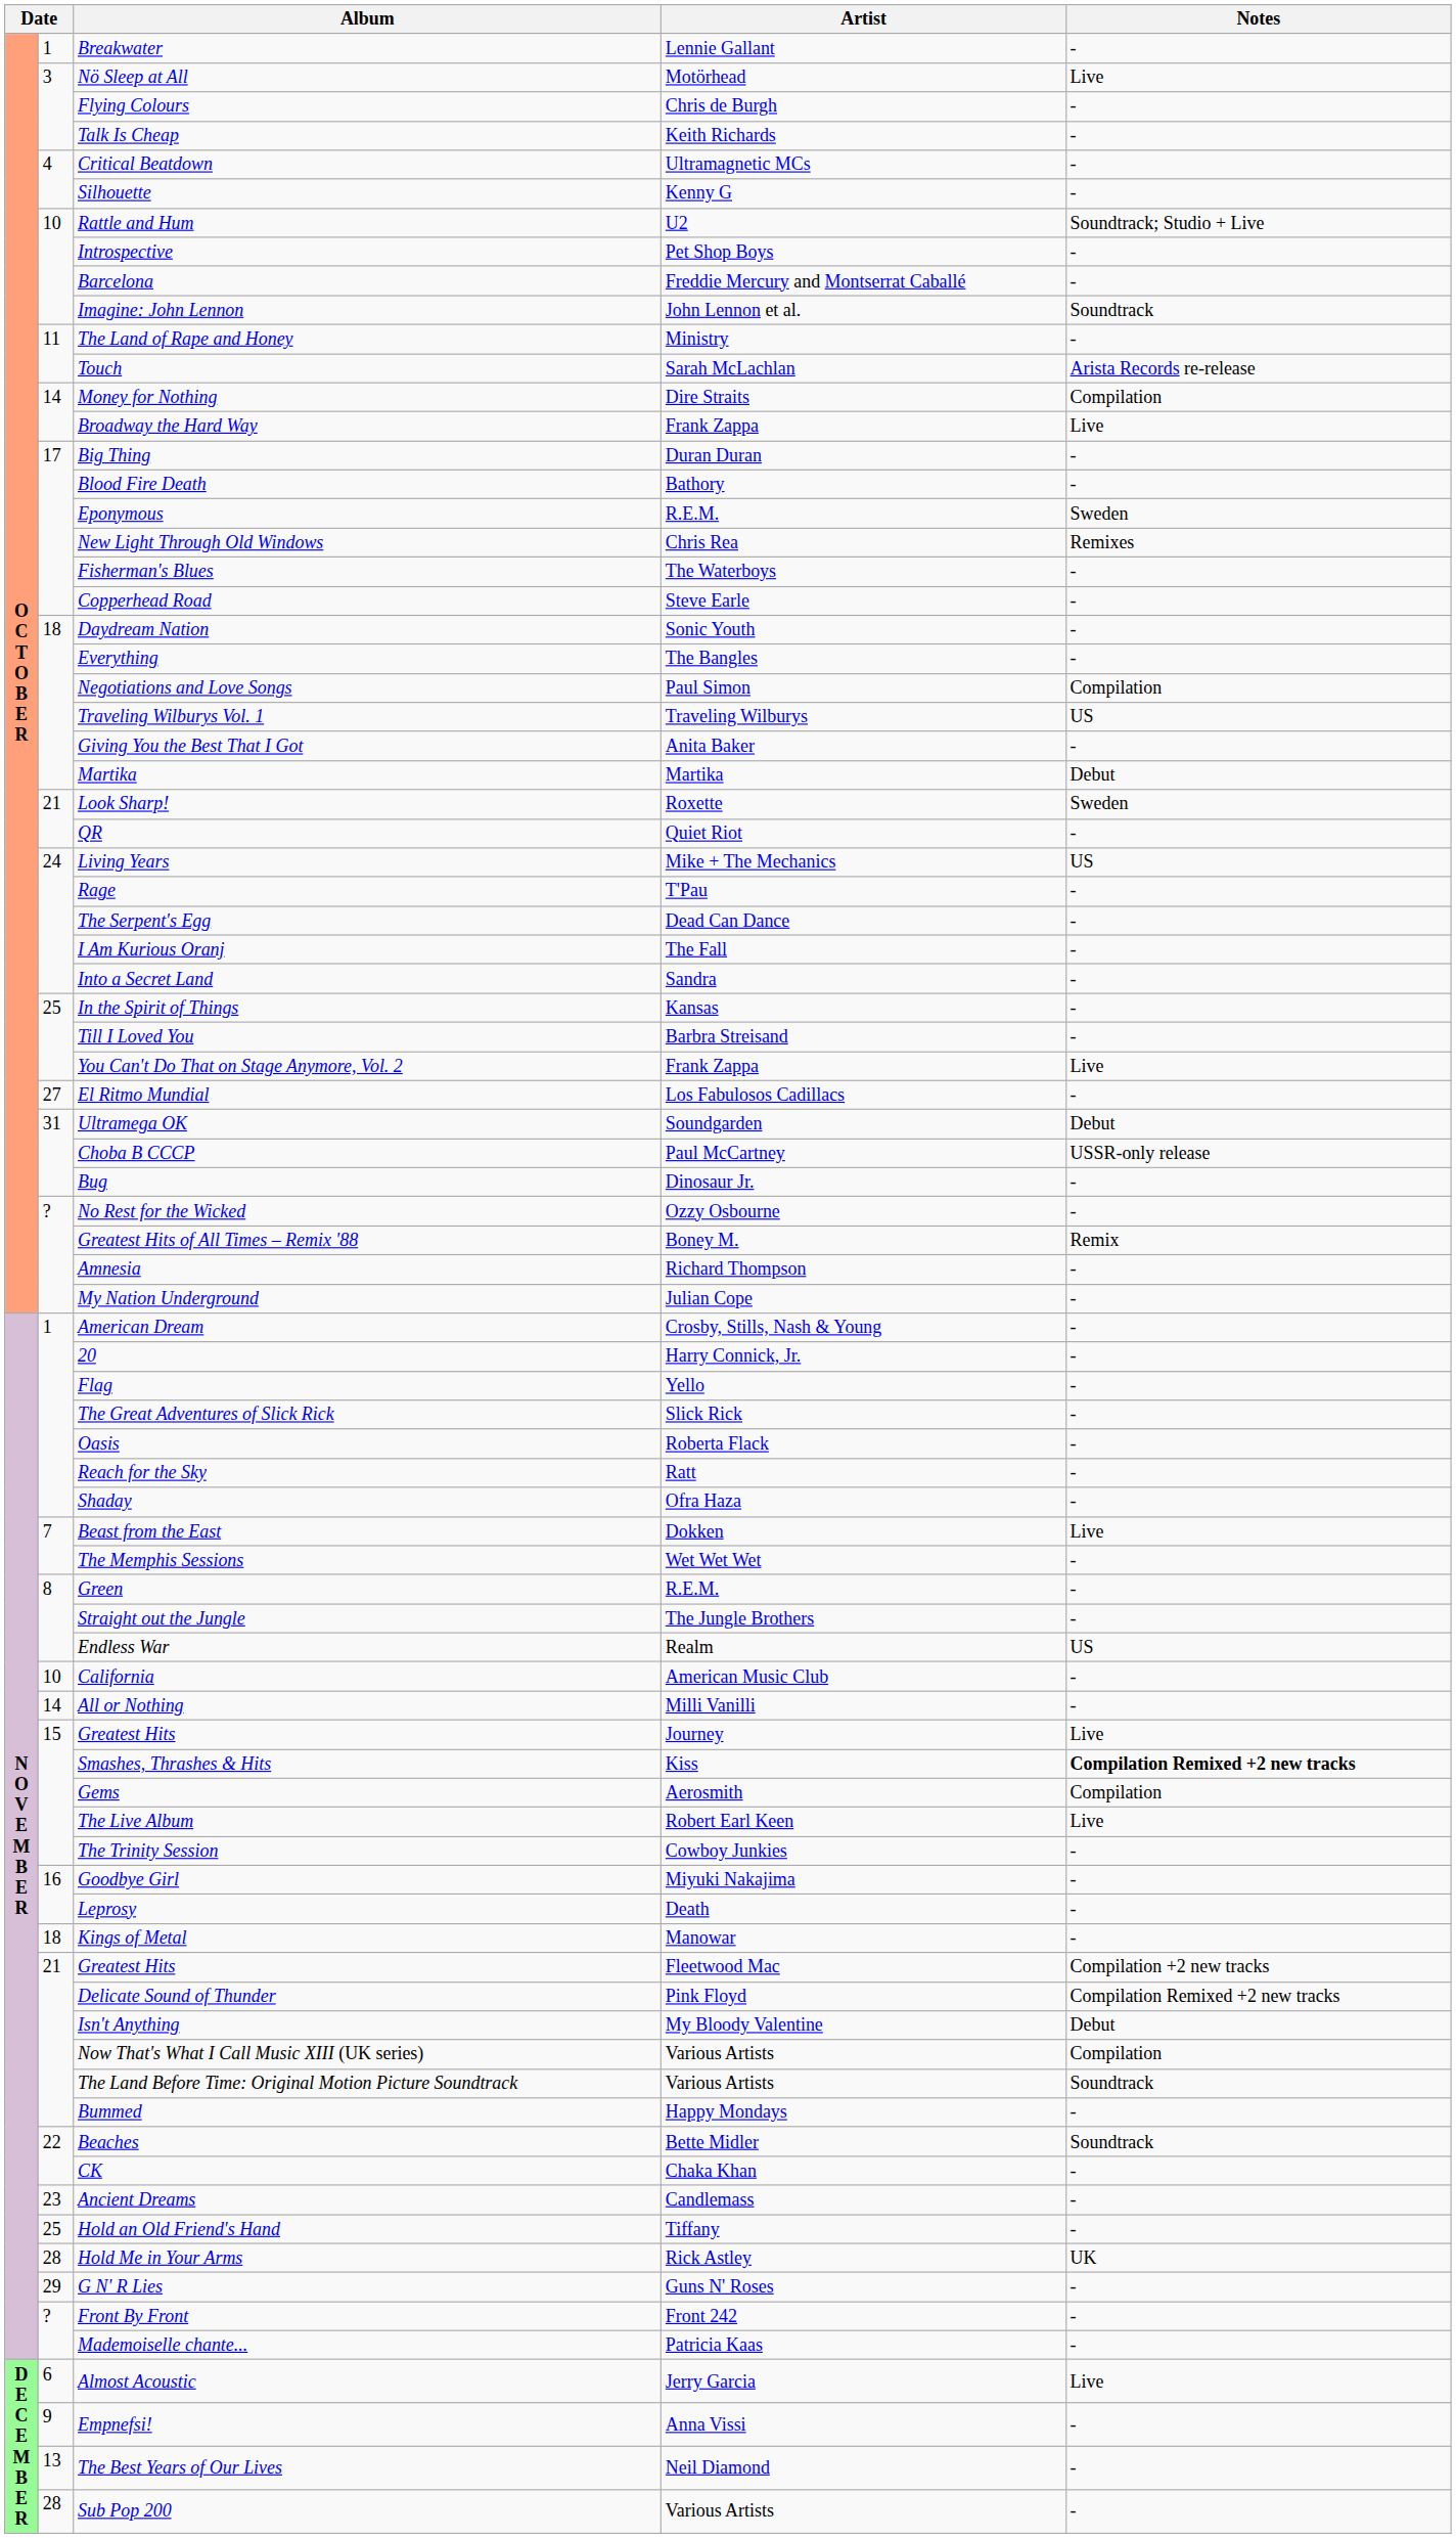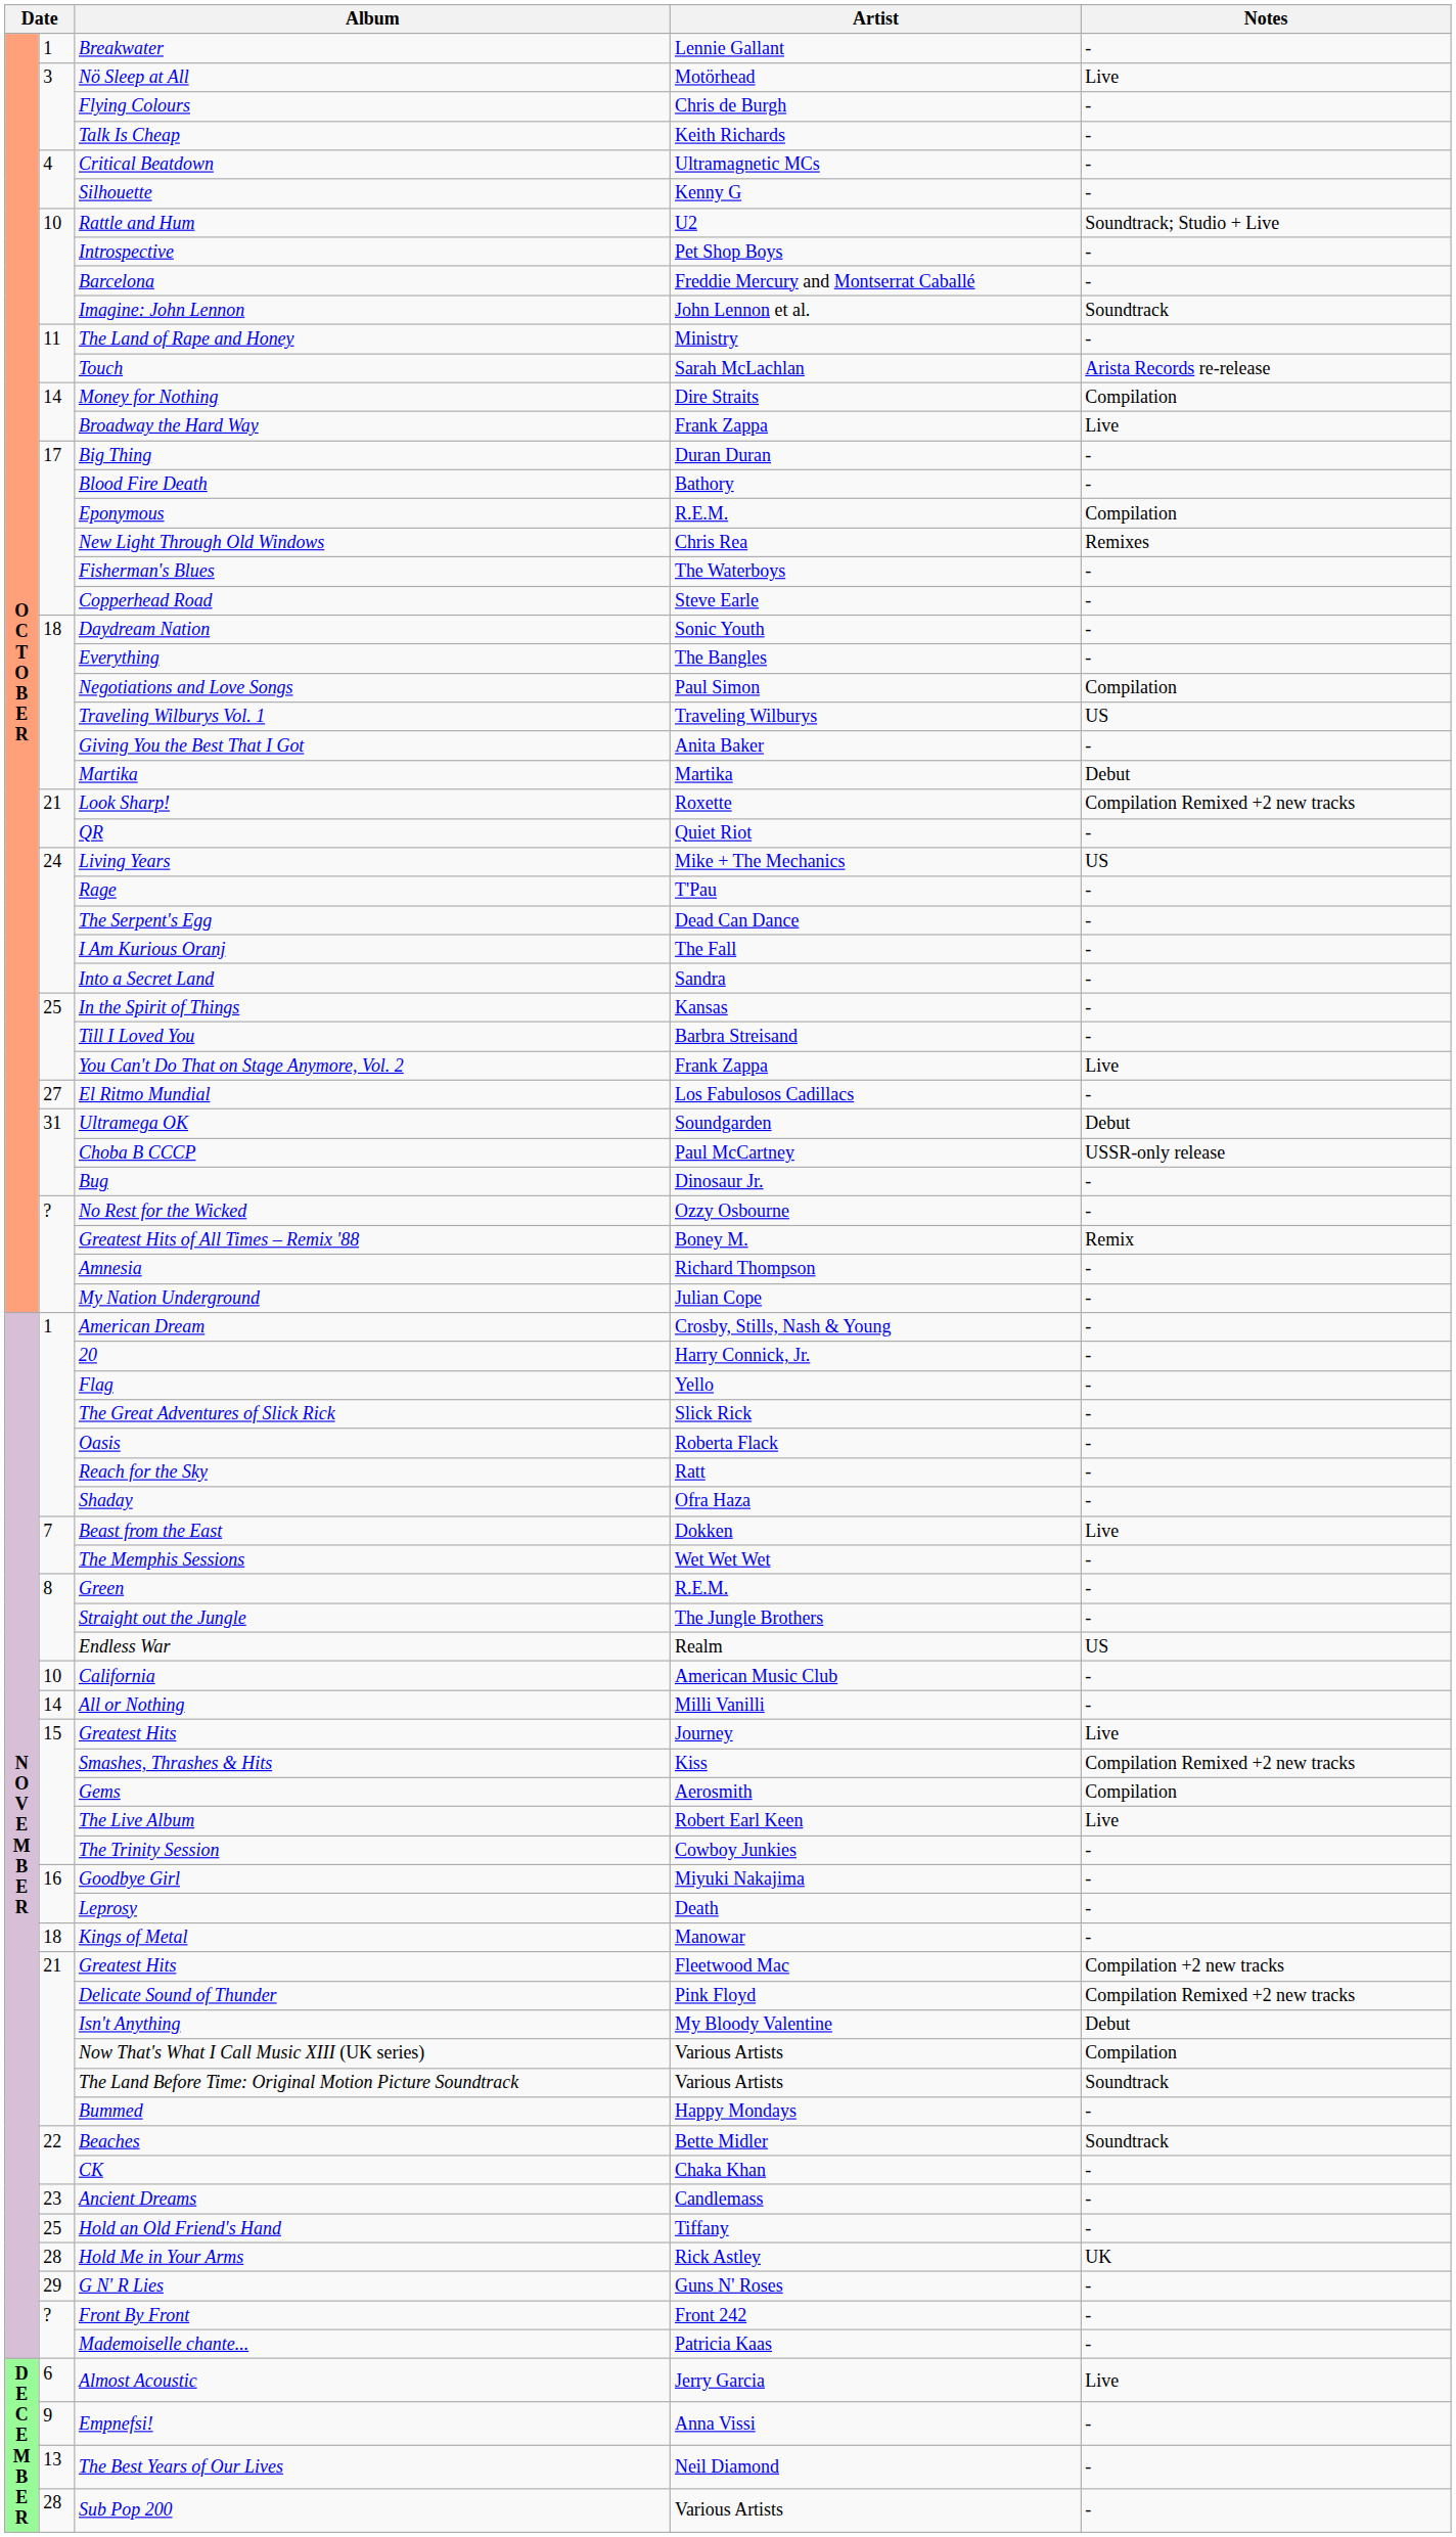Eponymous | Notes: Sweden -> Compilation
Look Sharp! | Notes: Sweden -> Compilation Remixed +2 new tracks
Smashes, Thrashes & Hits | Notes: bold -> normal
